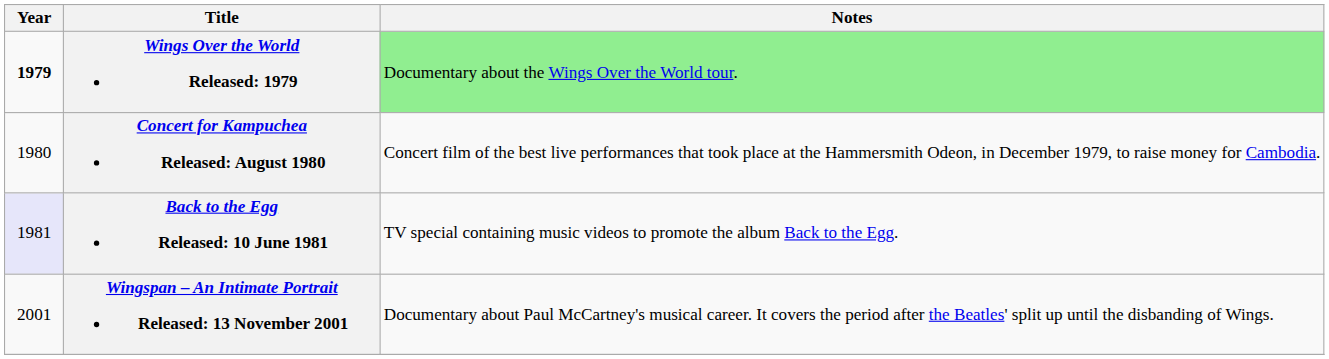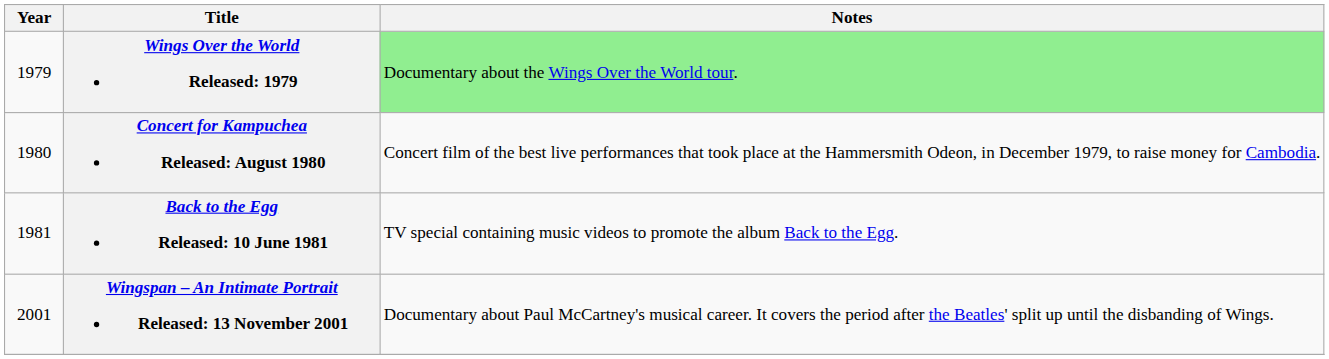Wings Over the World Released: 1979 | Year: bold -> normal
Back to the Egg Released: 10 June 1981 | Year: lavender background -> no background
